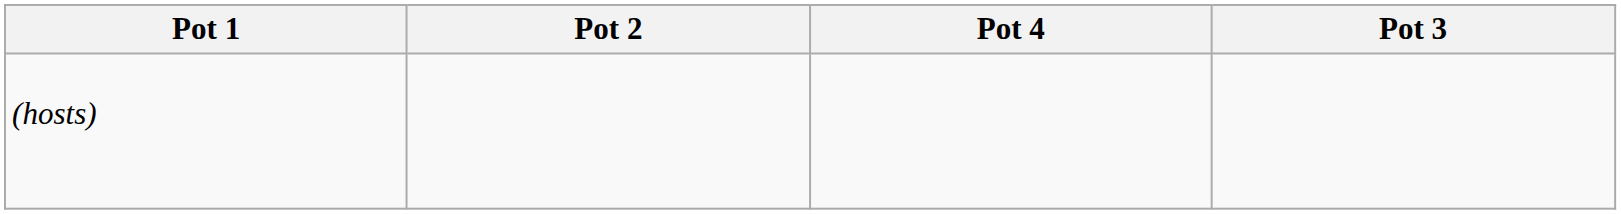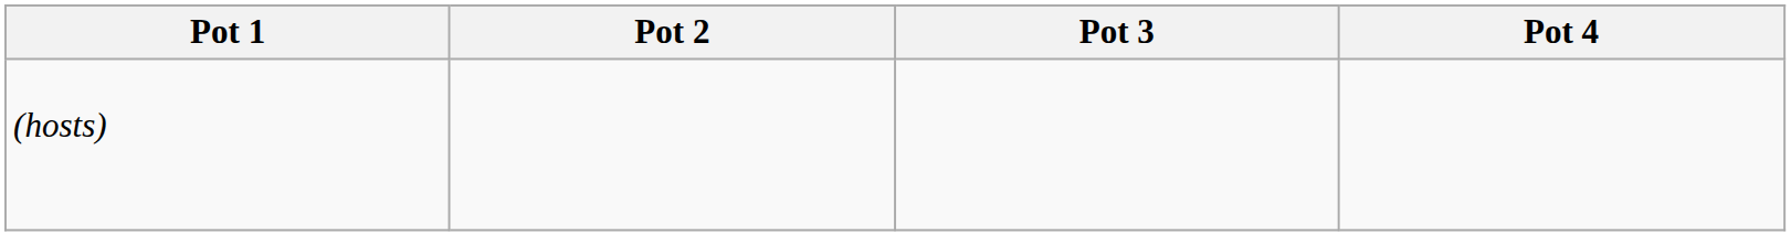columns swapped: Pot 3 <-> Pot 4
